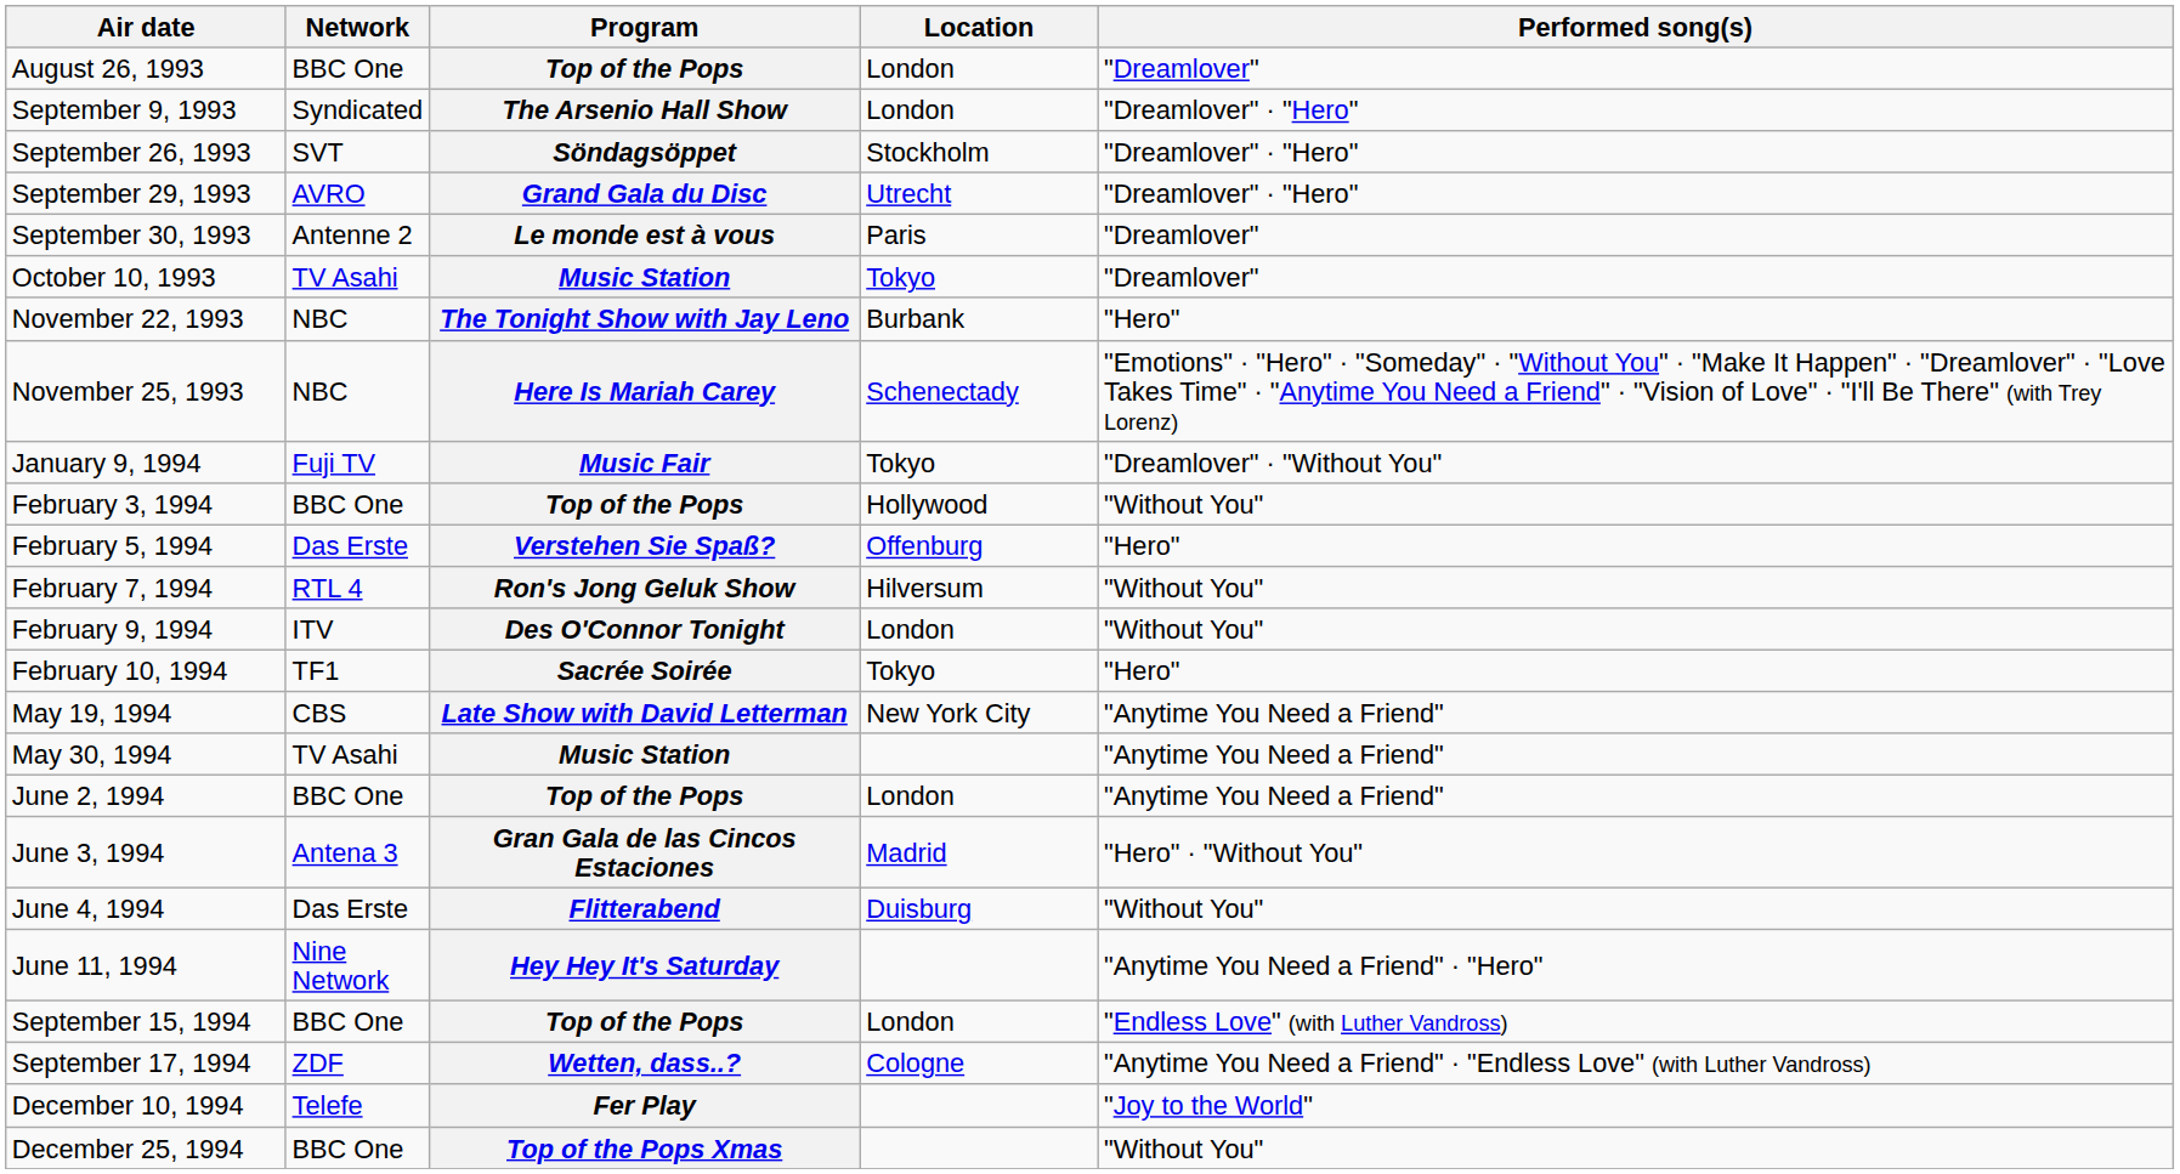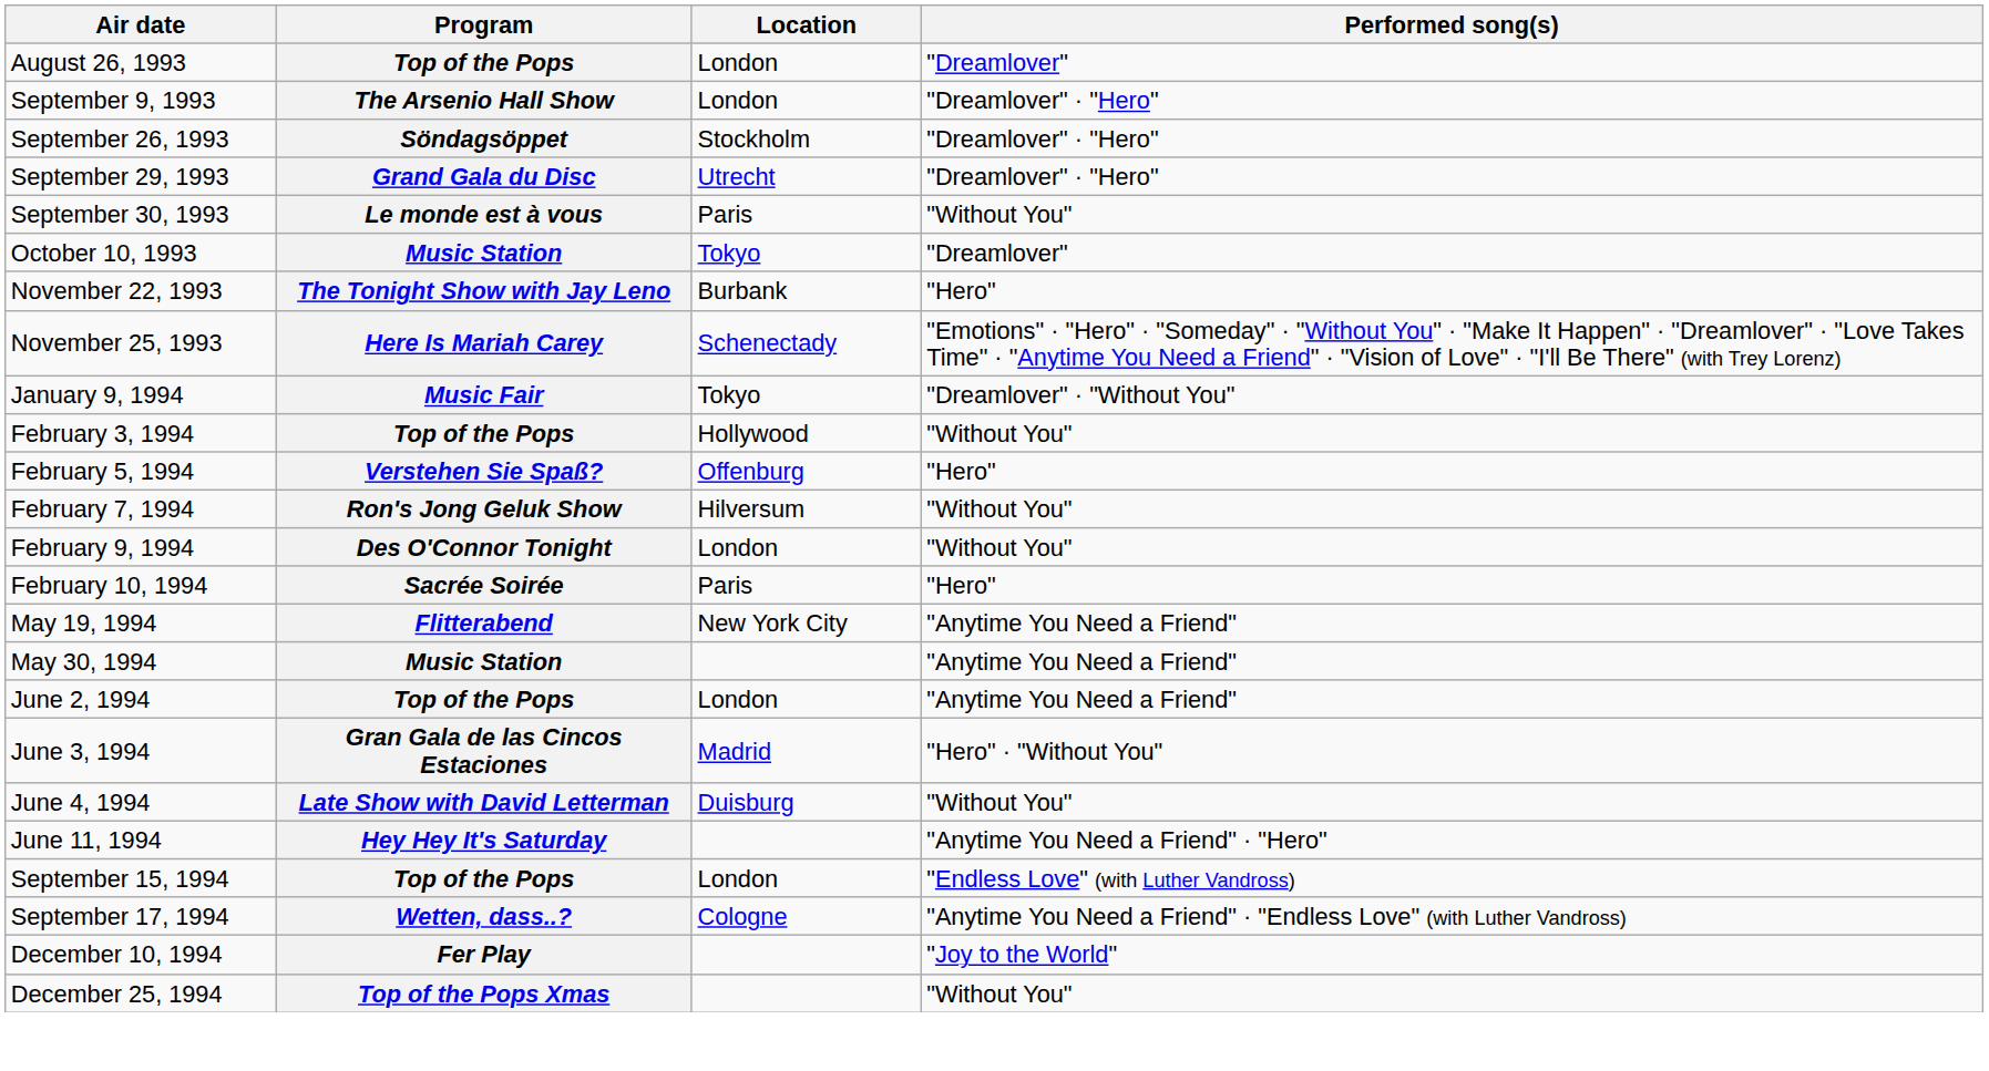- column: Network | BBC One | Syndicated | SVT | AVRO | Antenne 2 | TV Asahi | NBC | NBC | Fuji TV | BBC One | Das Erste | RTL 4 | ITV | TF1 | CBS | TV Asahi | BBC One | Antena 3 | Das Erste | Nine Network | BBC One | ZDF | Telefe | BBC One
September 30, 1993 | Performed song(s): "Dreamlover" -> "Without You"
February 10, 1994 | Location: Tokyo -> Paris
May 19, 1994 | Program: Late Show with David Letterman -> Flitterabend
June 4, 1994 | Program: Flitterabend -> Late Show with David Letterman
